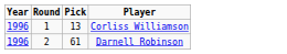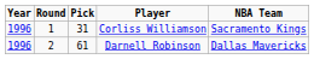+ column: NBA Team | Sacramento Kings | Dallas Mavericks
Corliss Williamson | Pick: 13 -> 31
